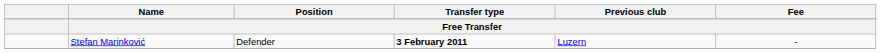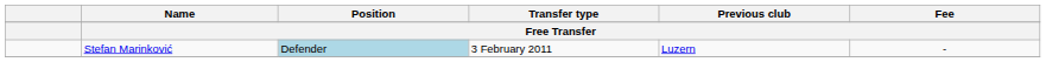Stefan Marinković | Position: no background -> lightblue background
Stefan Marinković | Transfer type: bold -> normal
